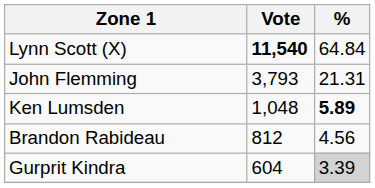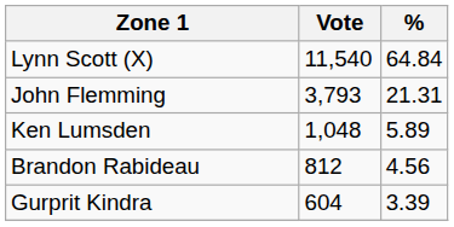Lynn Scott (X) | Vote: bold -> normal
Ken Lumsden | %: bold -> normal
Gurprit Kindra | %: lightgrey background -> no background
